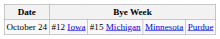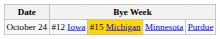October 24 | column 3: no background -> gold background
